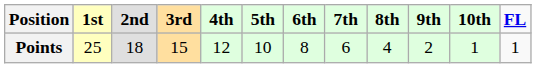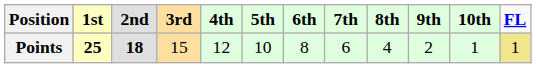Points | column 2: normal -> bold
Points | column 3: normal -> bold
Points | column 12: no background -> khaki background
